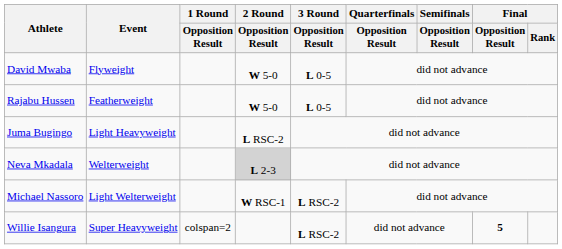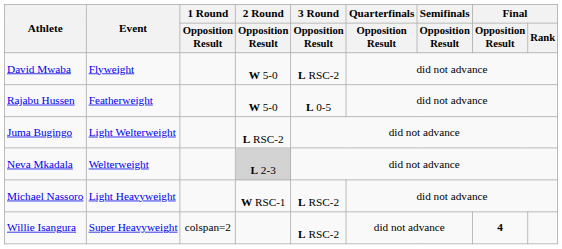David Mwaba | 3 Round / Opposition Result: L 0-5 -> L RSC-2
Juma Bugingo | Event: Light Heavyweight -> Light Welterweight
Michael Nassoro | Event: Light Welterweight -> Light Heavyweight
Willie Isangura | Final / Opposition Result: 5 -> 4
